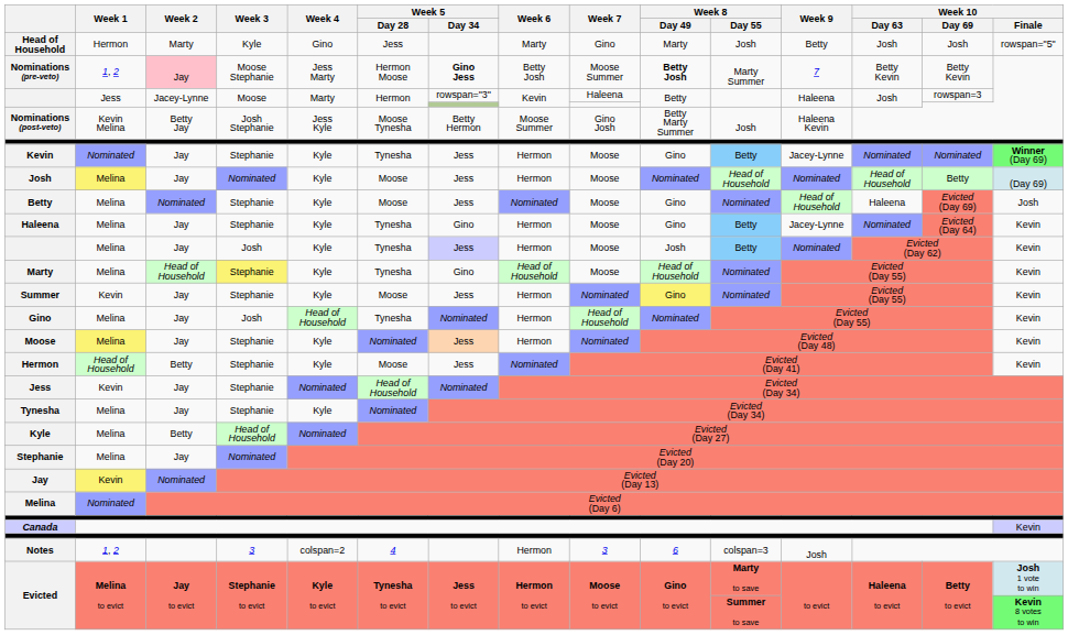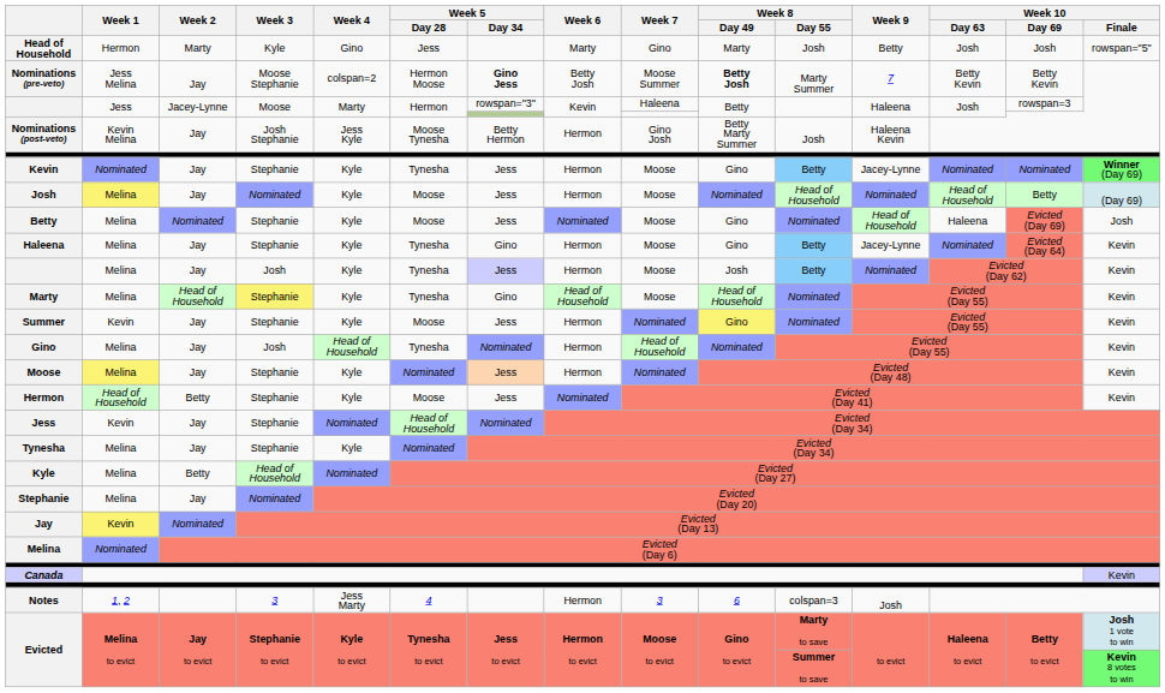Nominations (pre-veto) | Week 1: 1, 2 -> Jess Melina
Nominations (pre-veto) | Week 2: pink background -> no background
Nominations (pre-veto) | Week 4: Jess Marty -> colspan=2
Nominations (post-veto) | Week 2: Betty Jay -> Jay
Nominations (post-veto) | Week 6: Moose Summer -> Hermon
Notes | Week 4: colspan=2 -> Jess Marty
